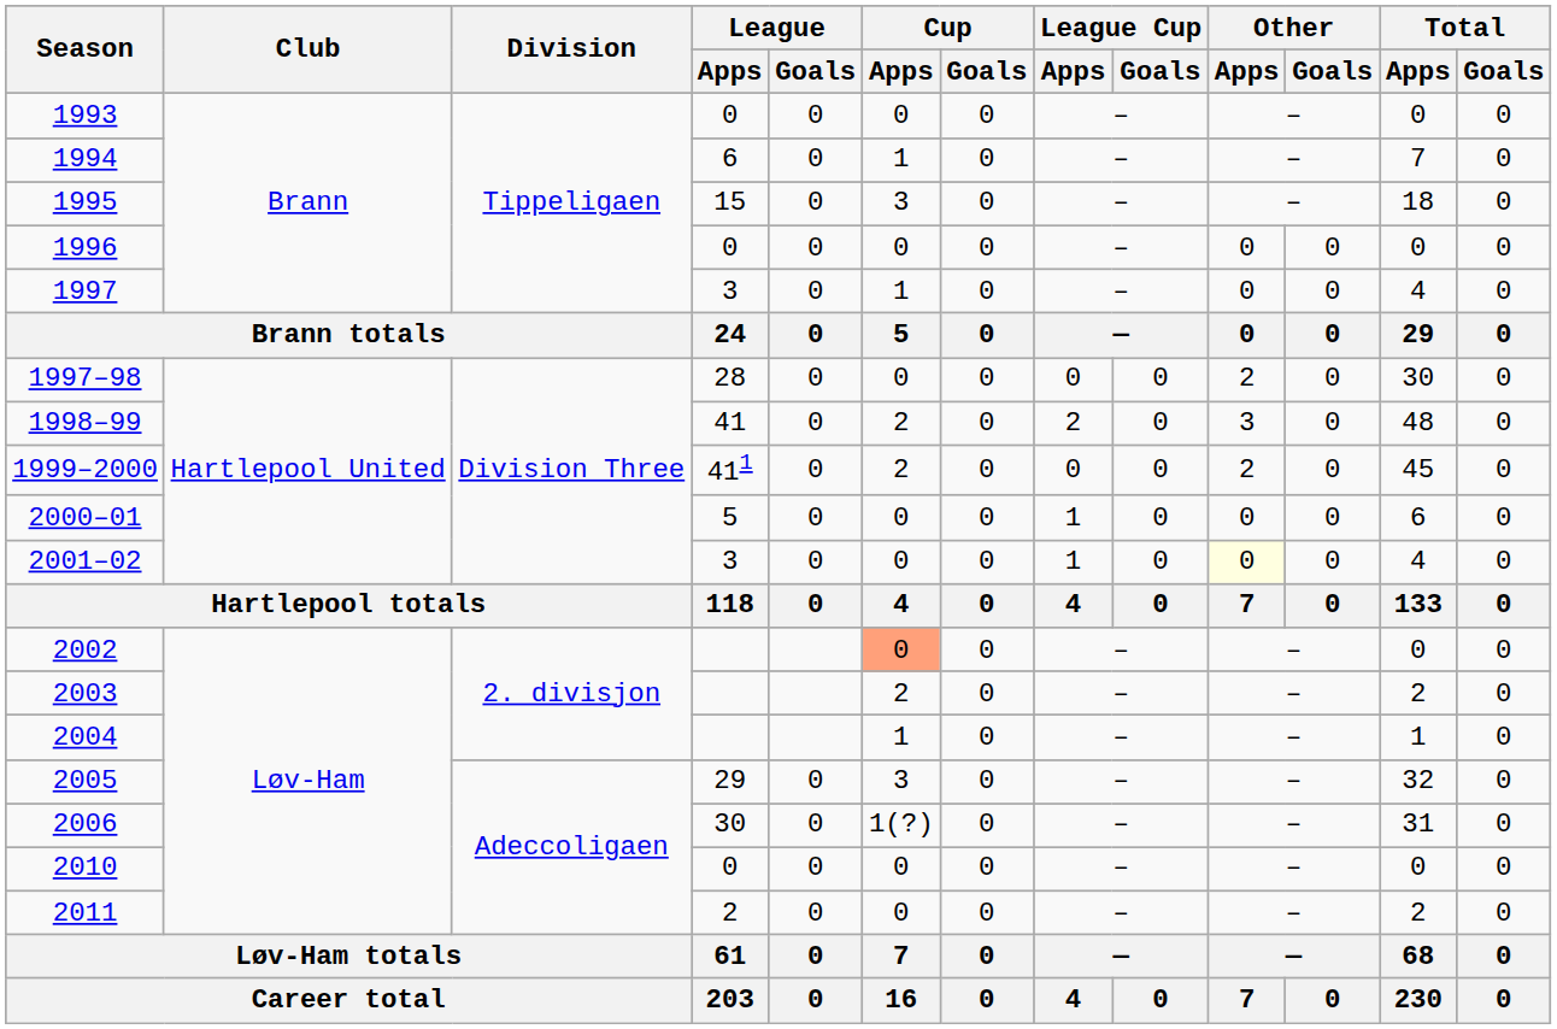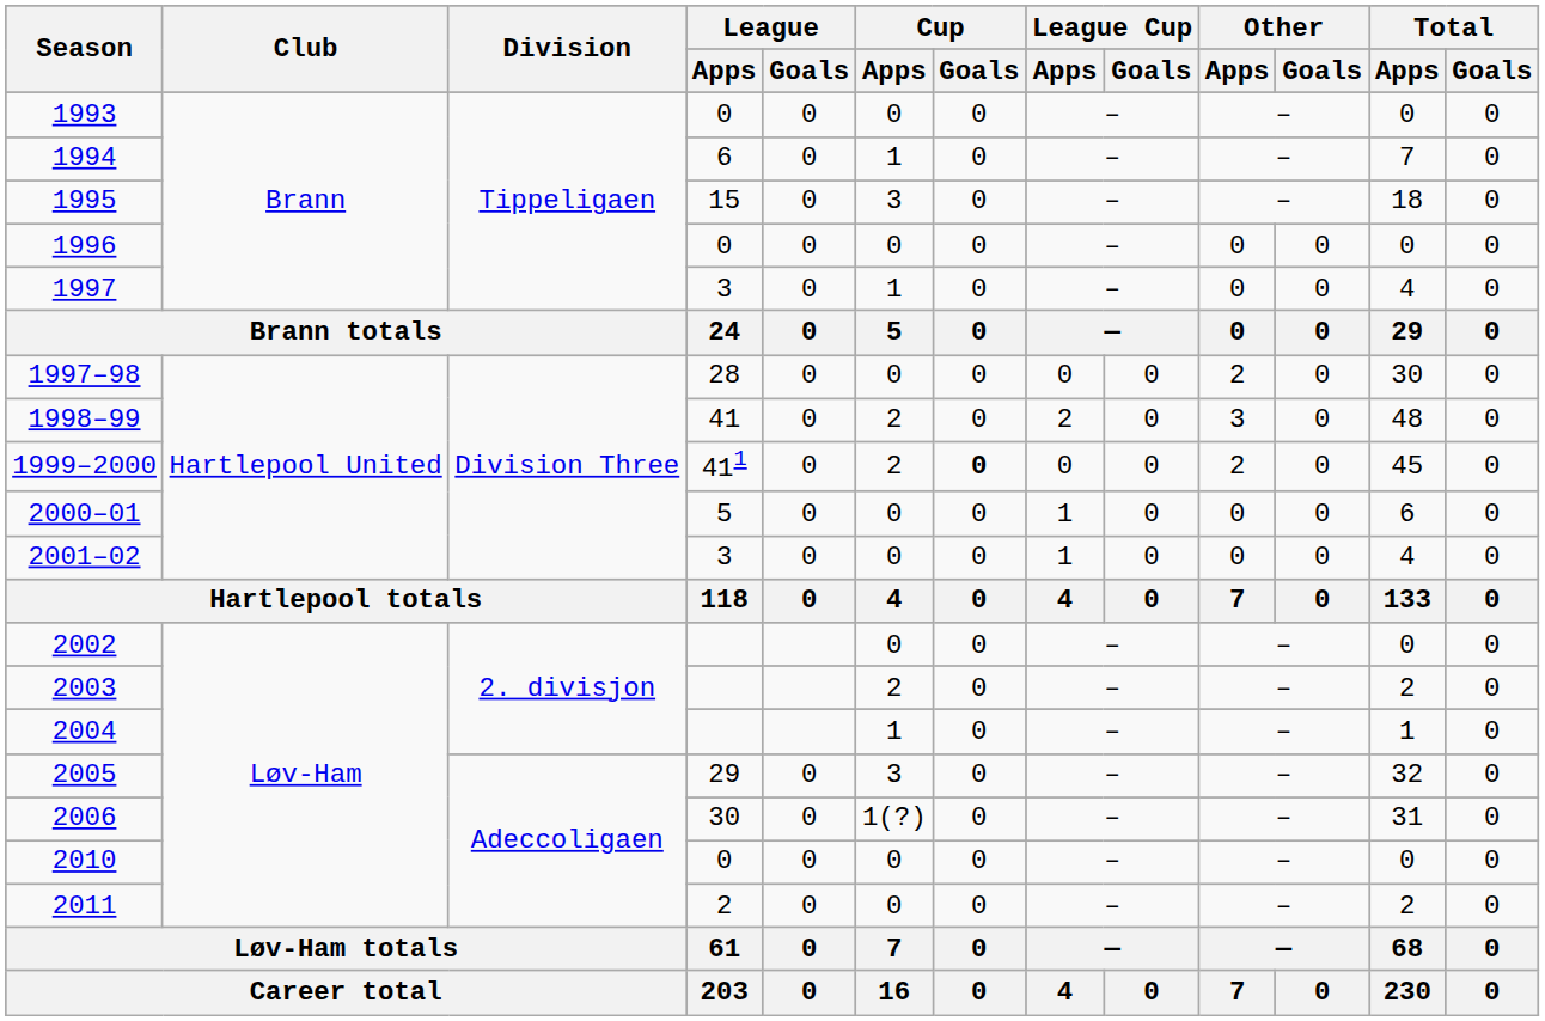1999–2000 | Cup / Goals: normal -> bold
2001–02 | Other / Apps: lightyellow background -> no background
2002 | Cup / Apps: lightsalmon background -> no background
